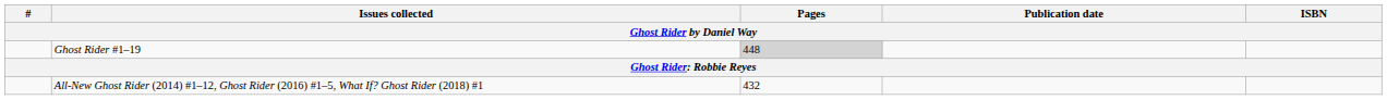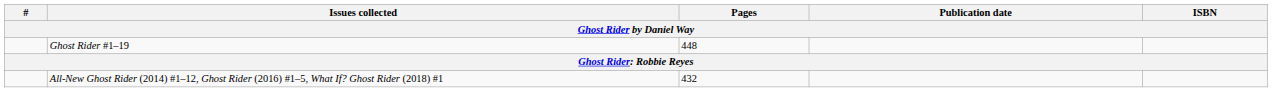Ghost Rider #1–19 | Pages: lightgrey background -> no background
